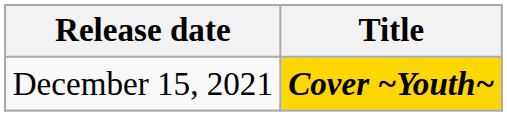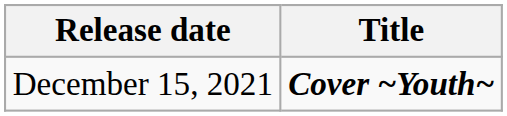December 15, 2021 | Title: gold background -> no background
